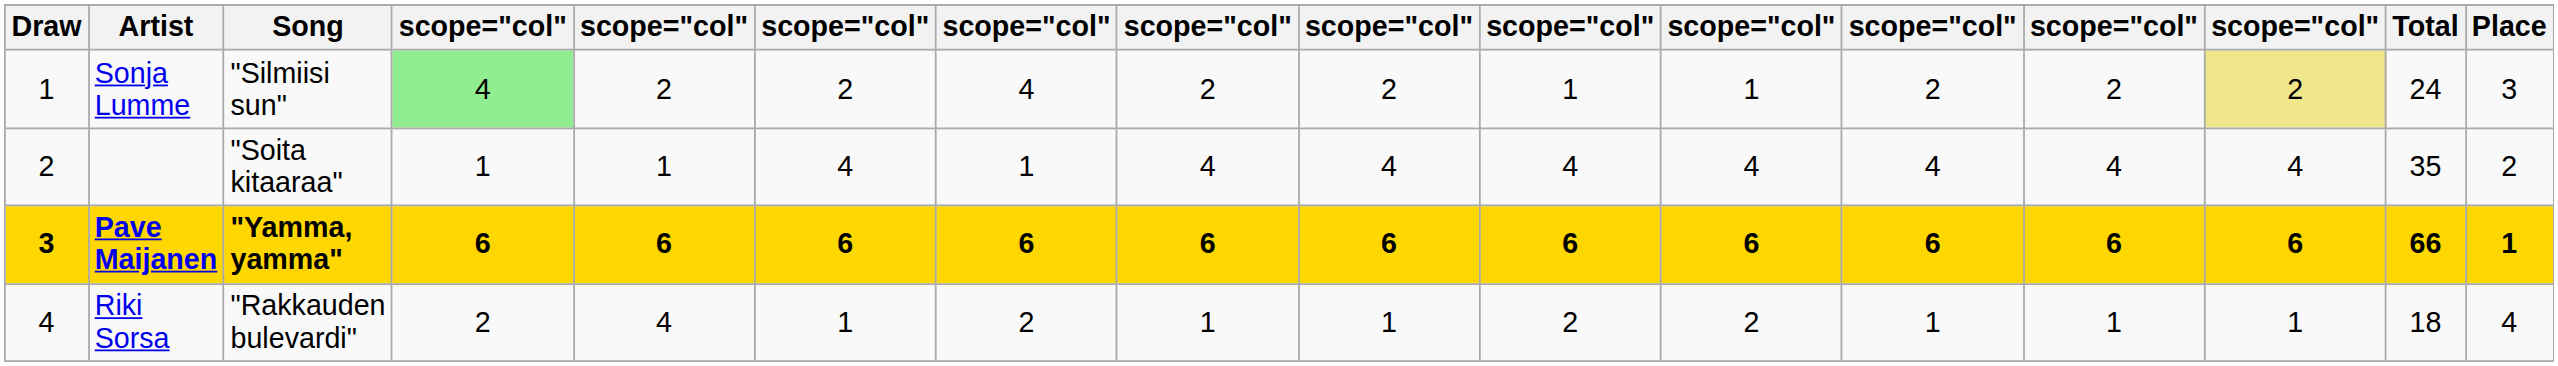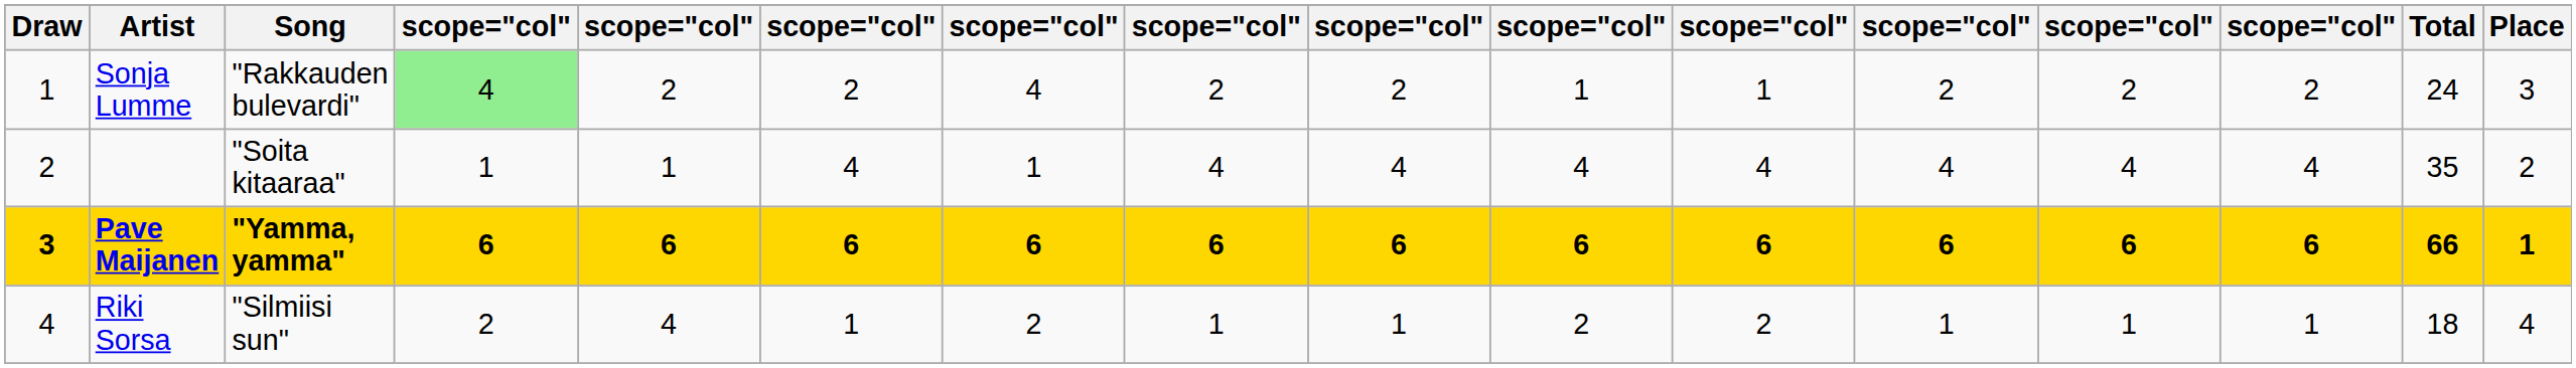Sonja Lumme | Song: "Silmiisi sun" -> "Rakkauden bulevardi"
Sonja Lumme | column 14: khaki background -> no background
Riki Sorsa | Song: "Rakkauden bulevardi" -> "Silmiisi sun"
